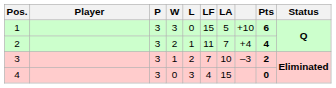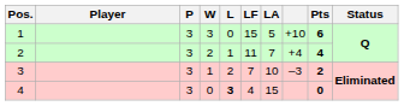row 5 | L: normal -> bold
